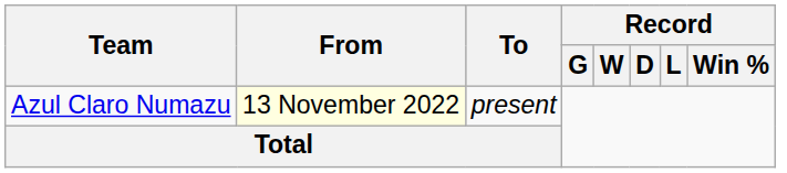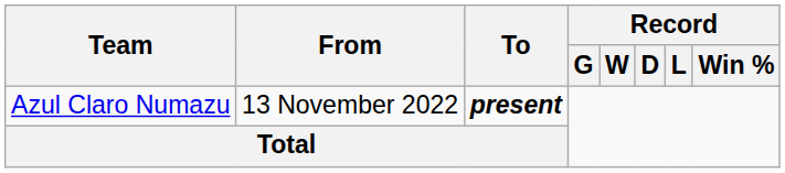Azul Claro Numazu | From: lightyellow background -> no background
Azul Claro Numazu | To: normal -> bold
